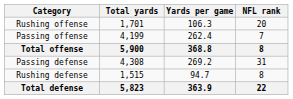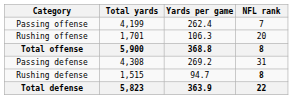rows swapped: Passing offense <-> Rushing offense
Rushing defense | NFL rank: normal -> bold
